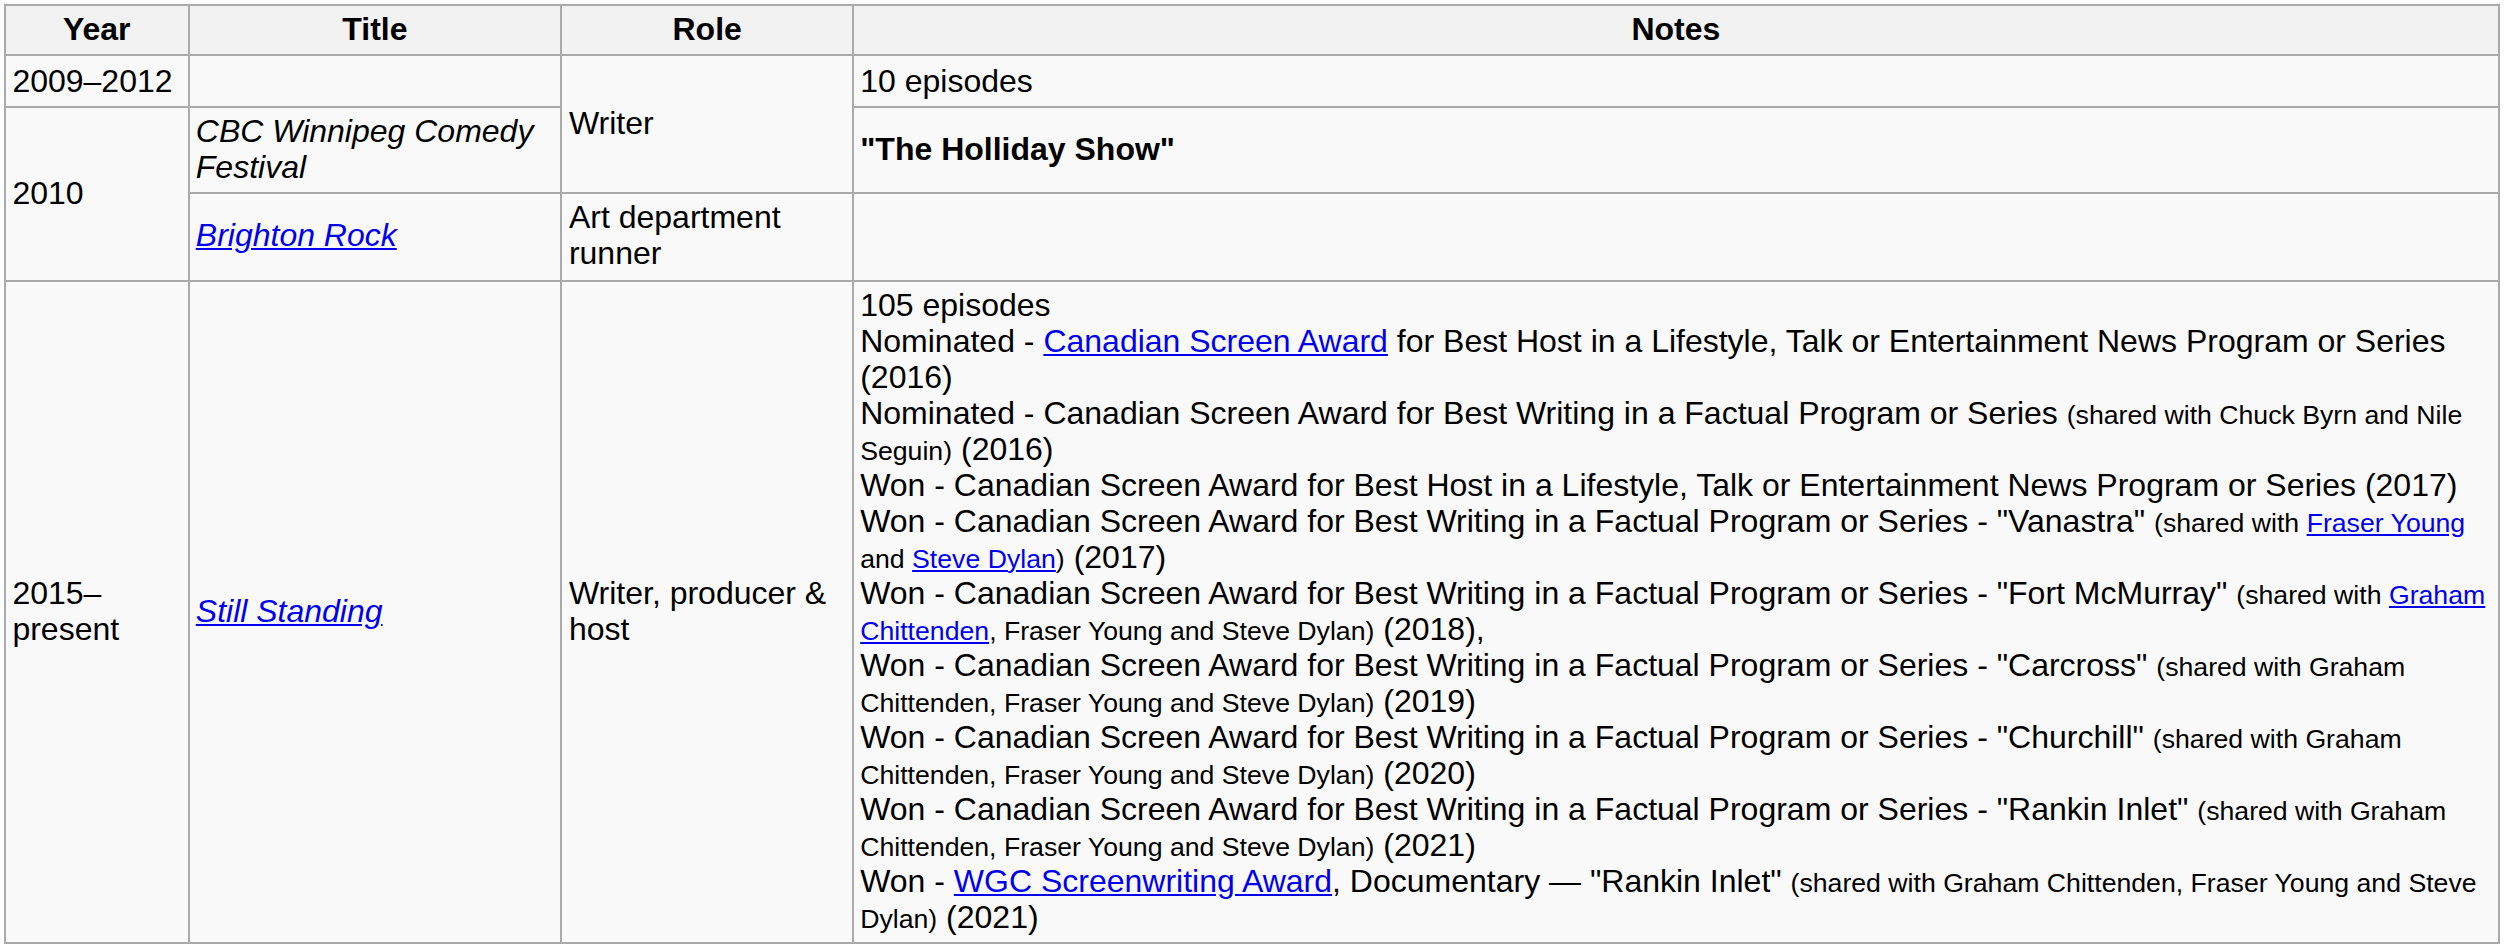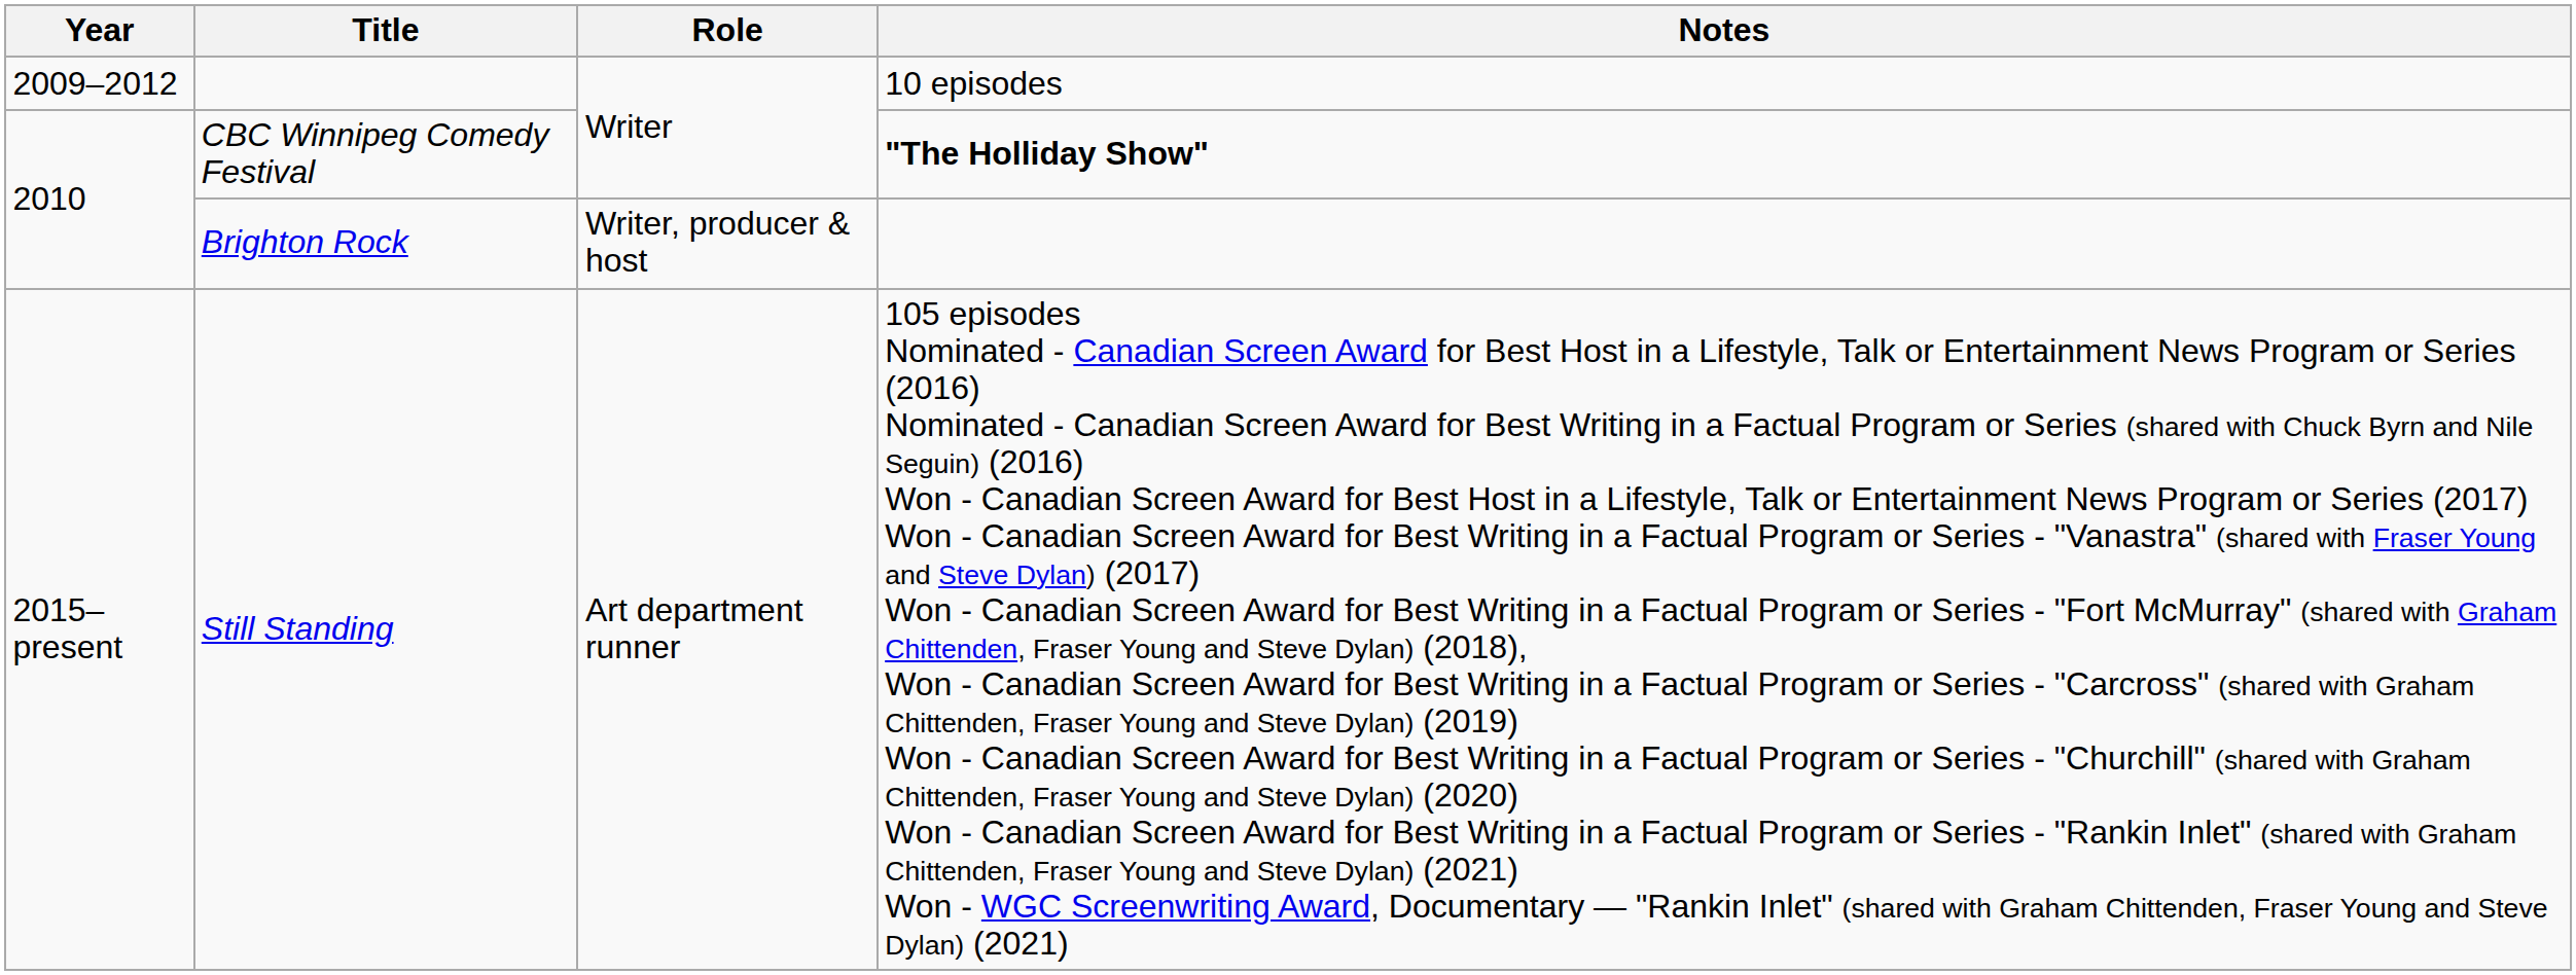Brighton Rock | Role: Art department runner -> Writer, producer & host
Still Standing | Role: Writer, producer & host -> Art department runner
